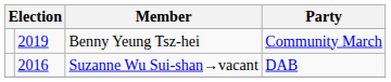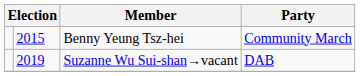Benny Yeung Tsz-hei | column 2: 2019 -> 2015
Suzanne Wu Sui-shan→vacant | column 2: 2016 -> 2019
